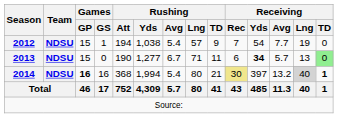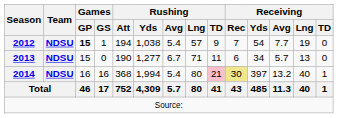2012 | Games / GP: normal -> bold
2013 | Receiving / Yds: bold -> normal
2013 | Receiving / TD: lightgreen background -> no background
2014 | Games / GP: bold -> normal
2014 | Rushing / TD: no background -> pink background
2014 | Receiving / Lng: lightgrey background -> no background
2014 | Receiving / TD: bold -> normal
